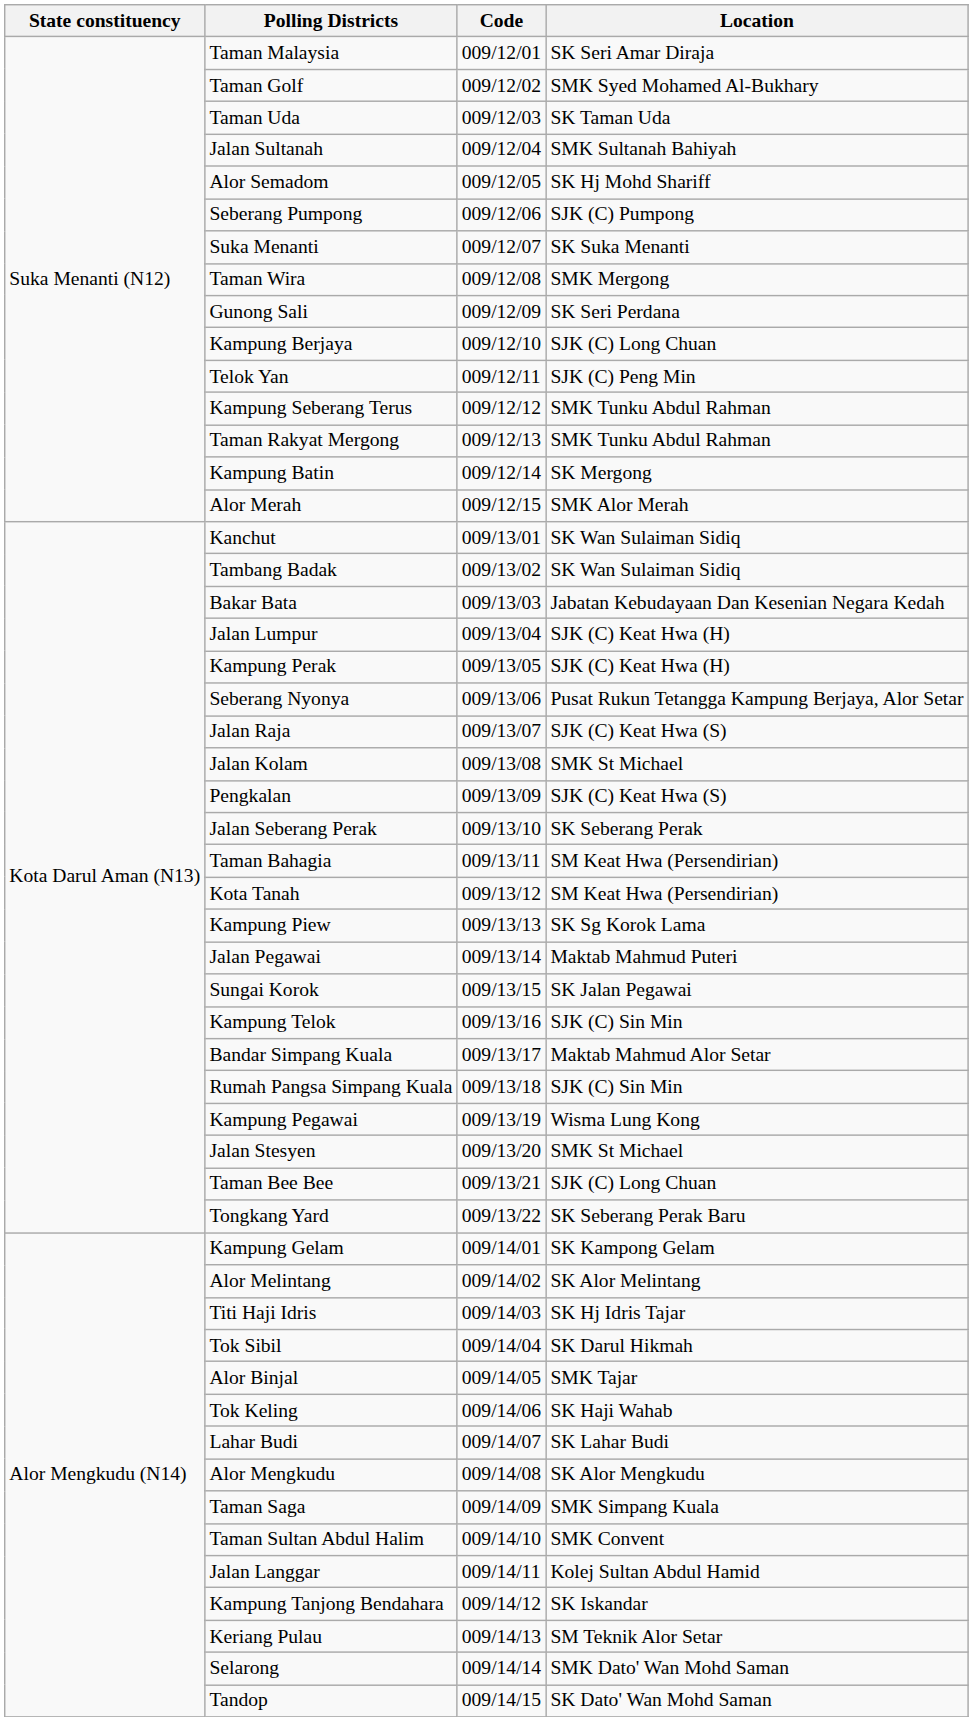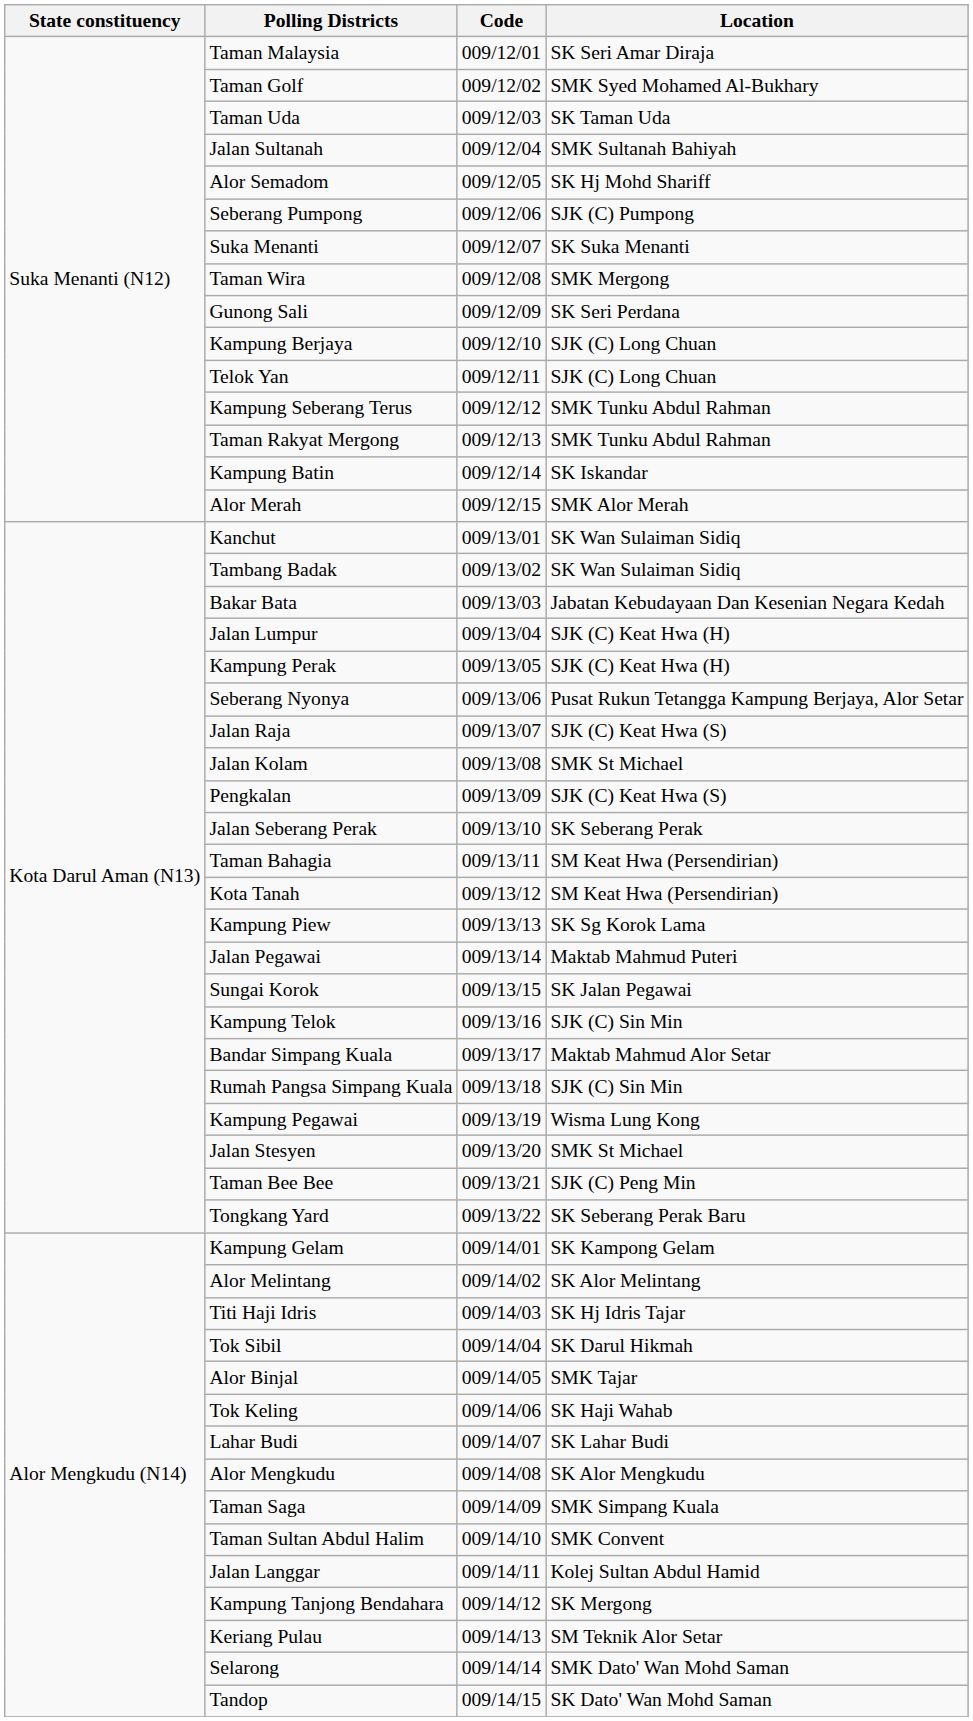Telok Yan | Location: SJK (C) Peng Min -> SJK (C) Long Chuan
Kampung Batin | Location: SK Mergong -> SK Iskandar
Taman Bee Bee | Location: SJK (C) Long Chuan -> SJK (C) Peng Min
Kampung Tanjong Bendahara | Location: SK Iskandar -> SK Mergong
